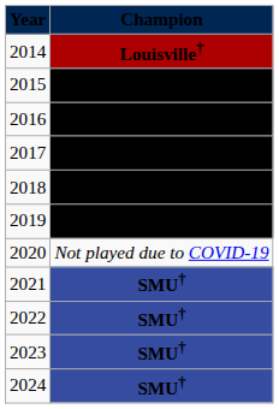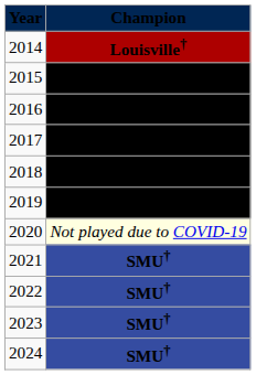2020 | Champion: no background -> lightyellow background
